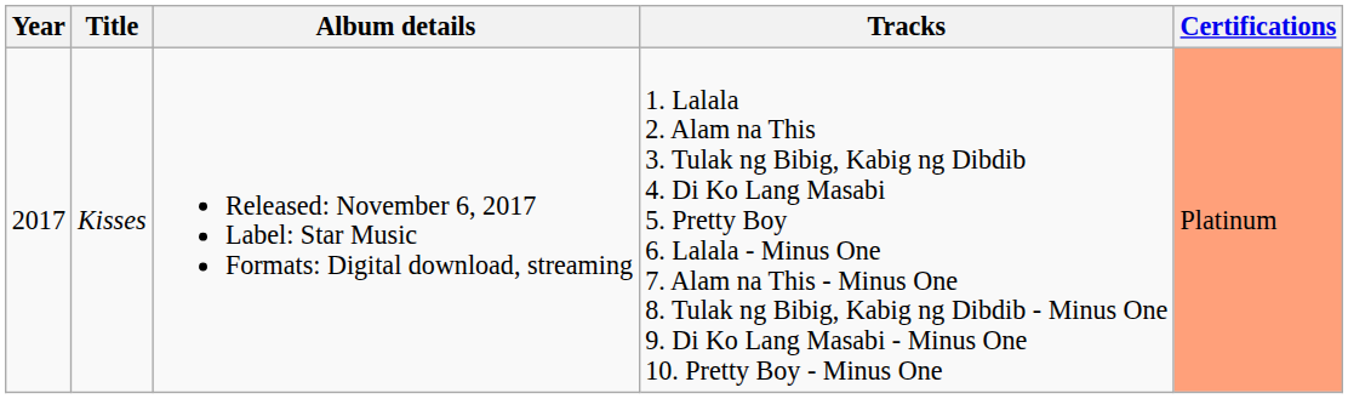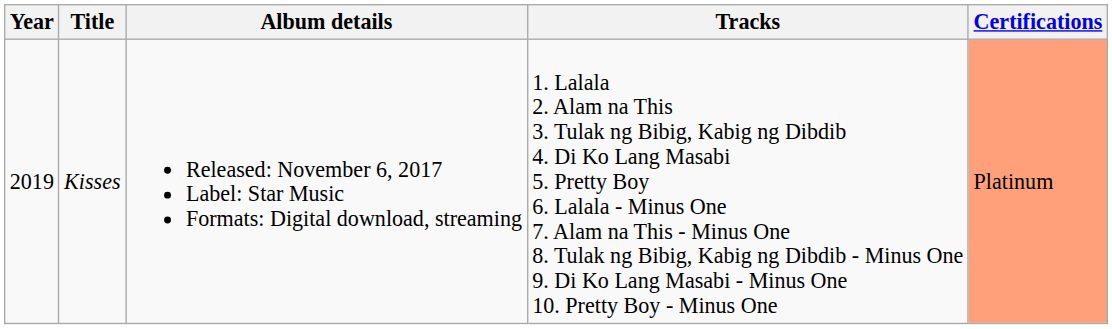Kisses | Year: 2017 -> 2019
